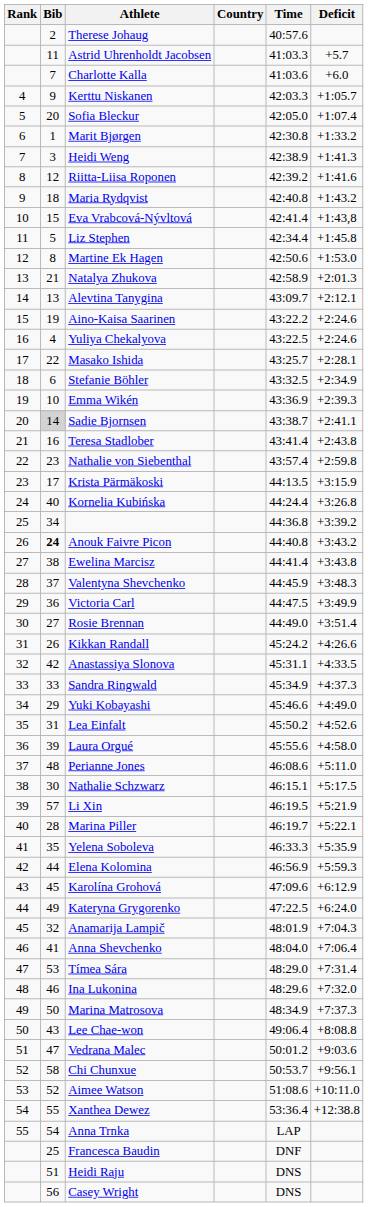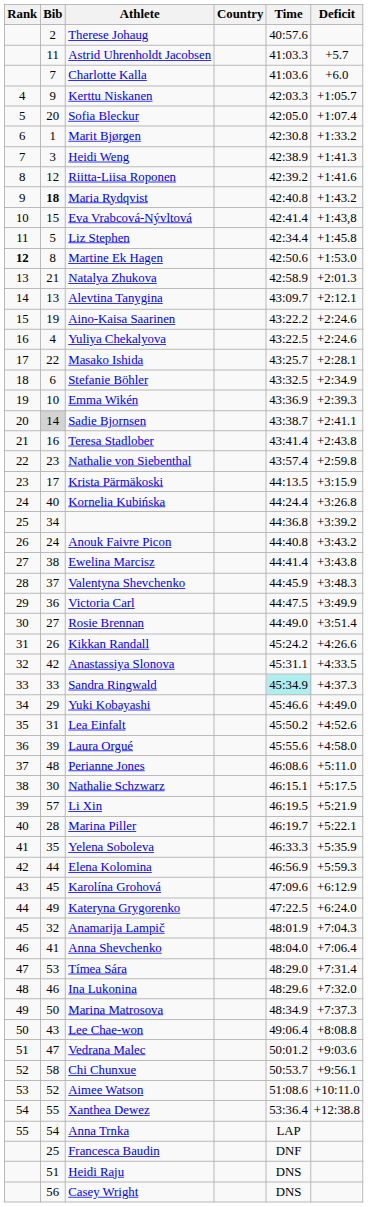Maria Rydqvist | Bib: normal -> bold
Martine Ek Hagen | Rank: normal -> bold
Anouk Faivre Picon | Bib: bold -> normal
Sandra Ringwald | Time: no background -> paleturquoise background
